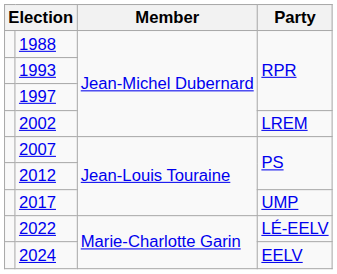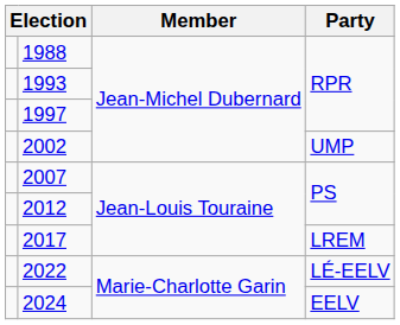2002 | Party: LREM -> UMP
2017 | Party: UMP -> LREM
